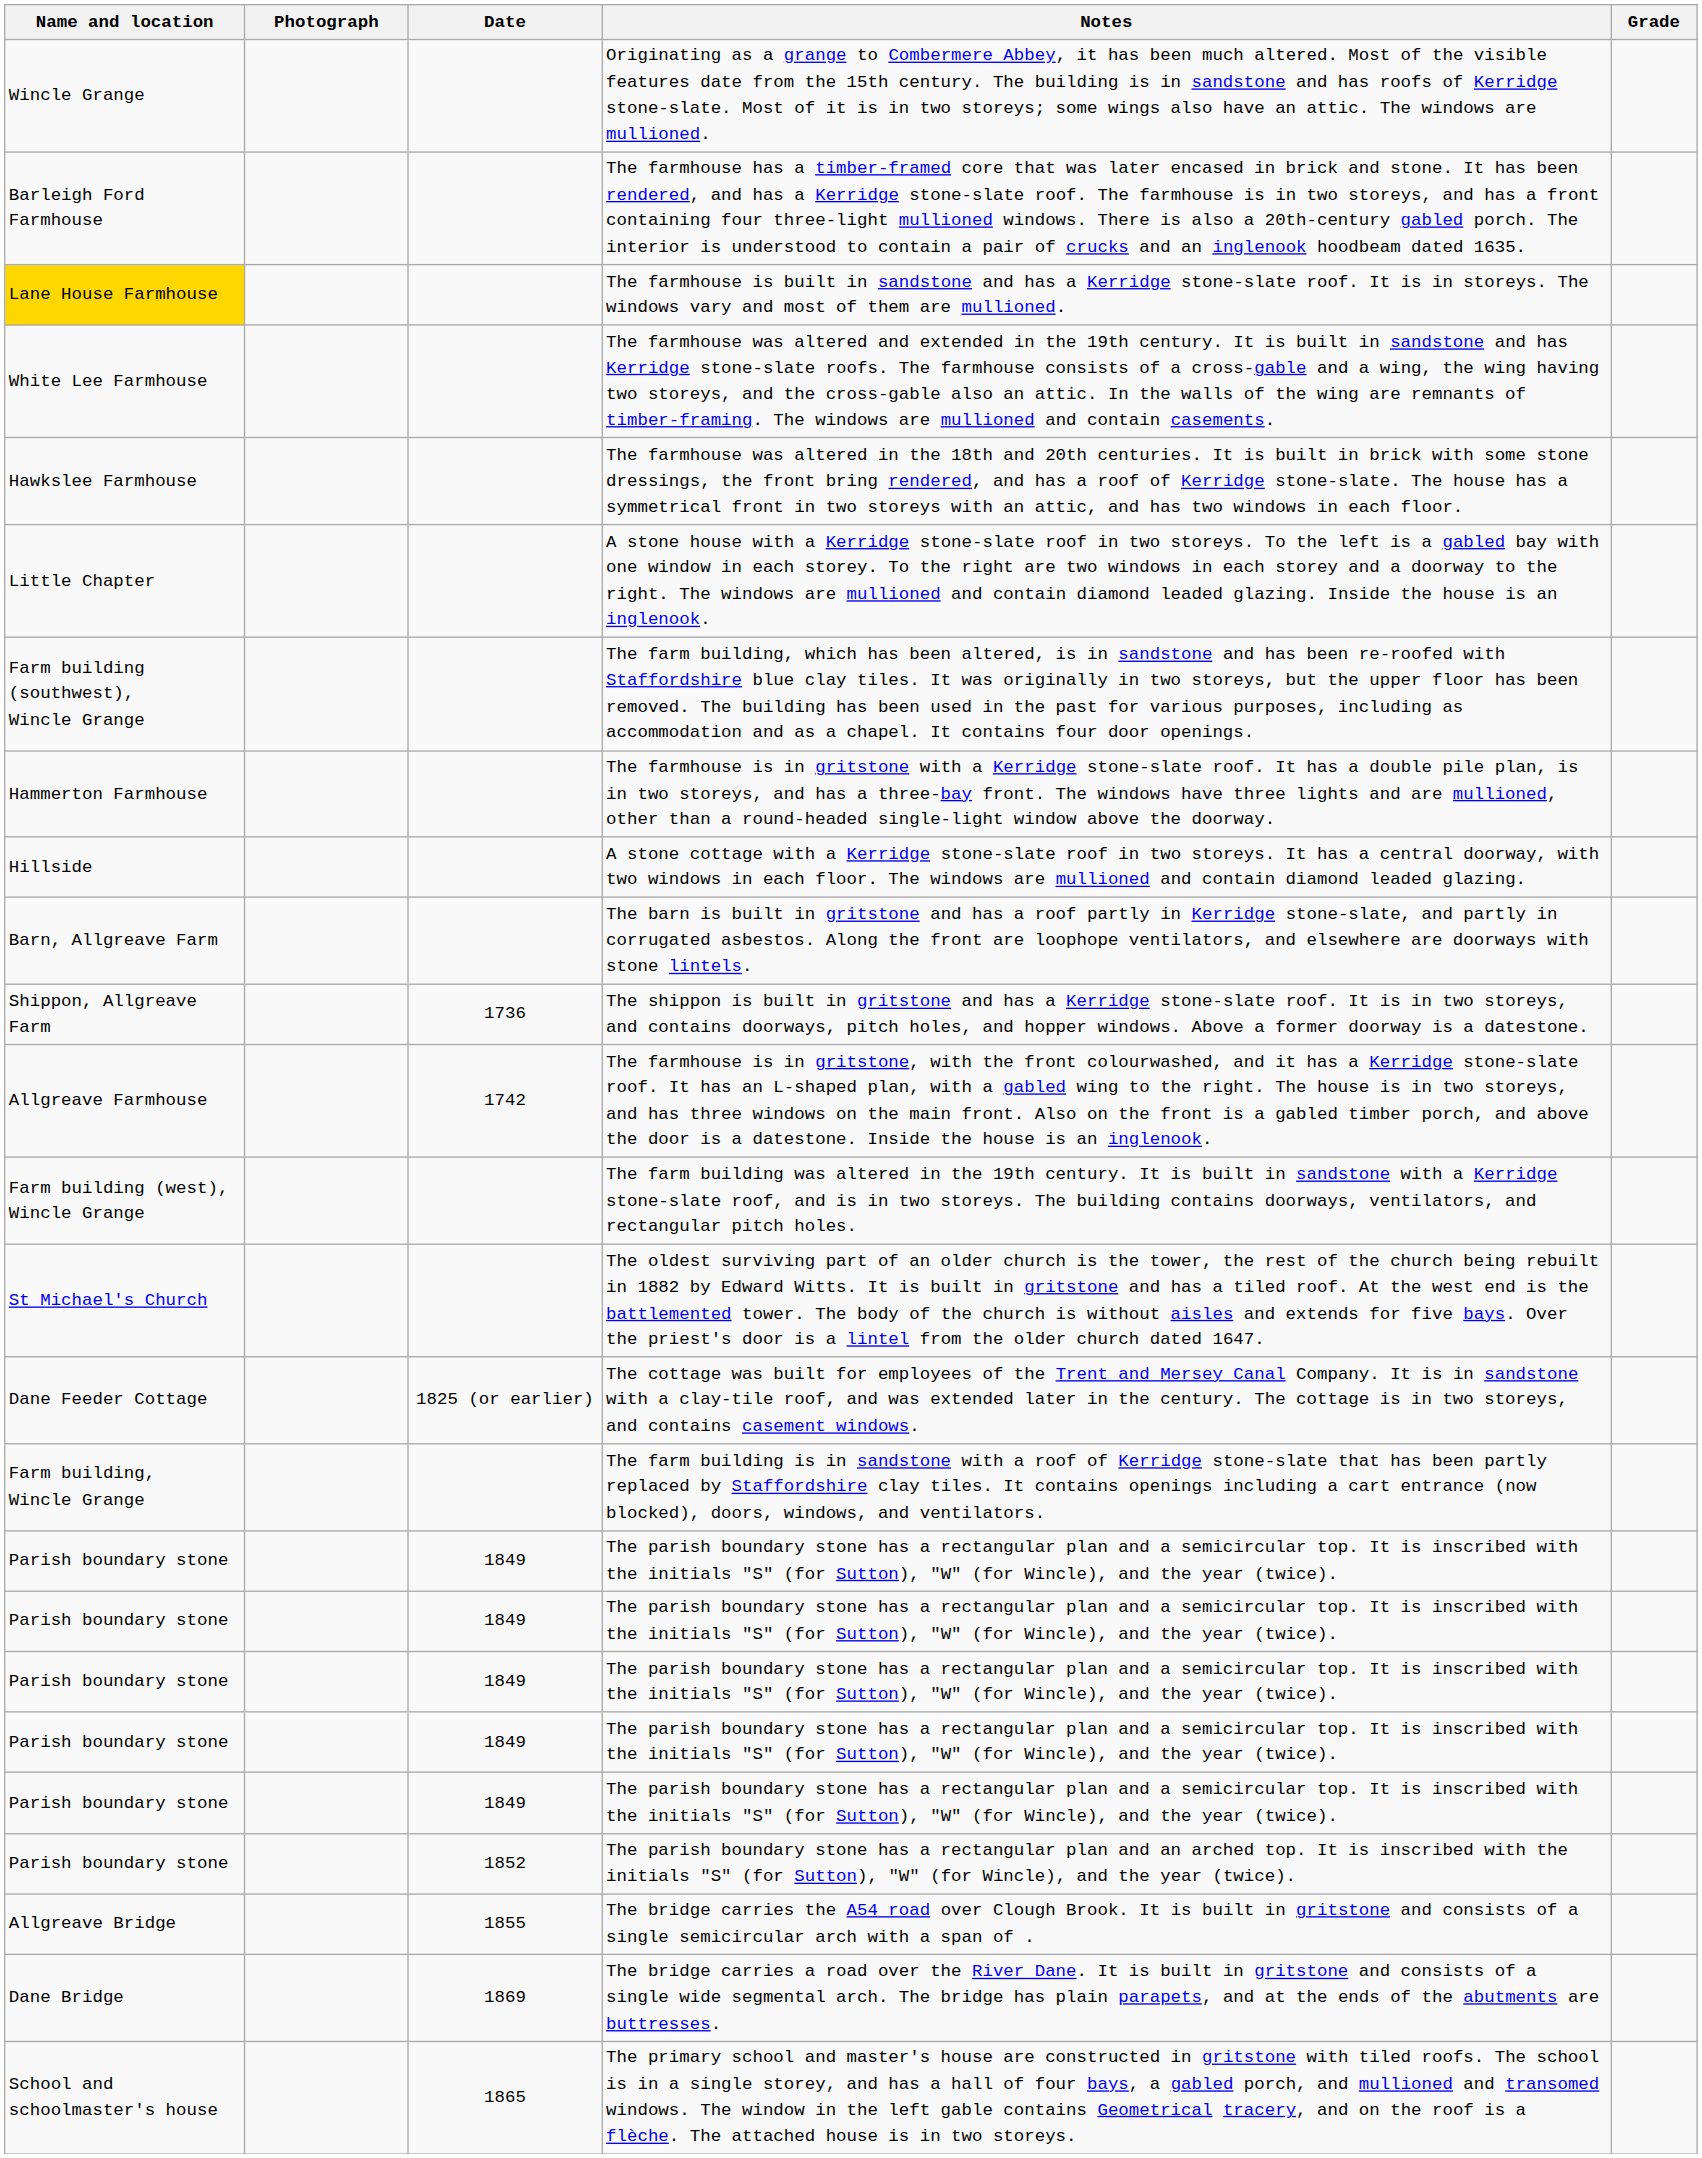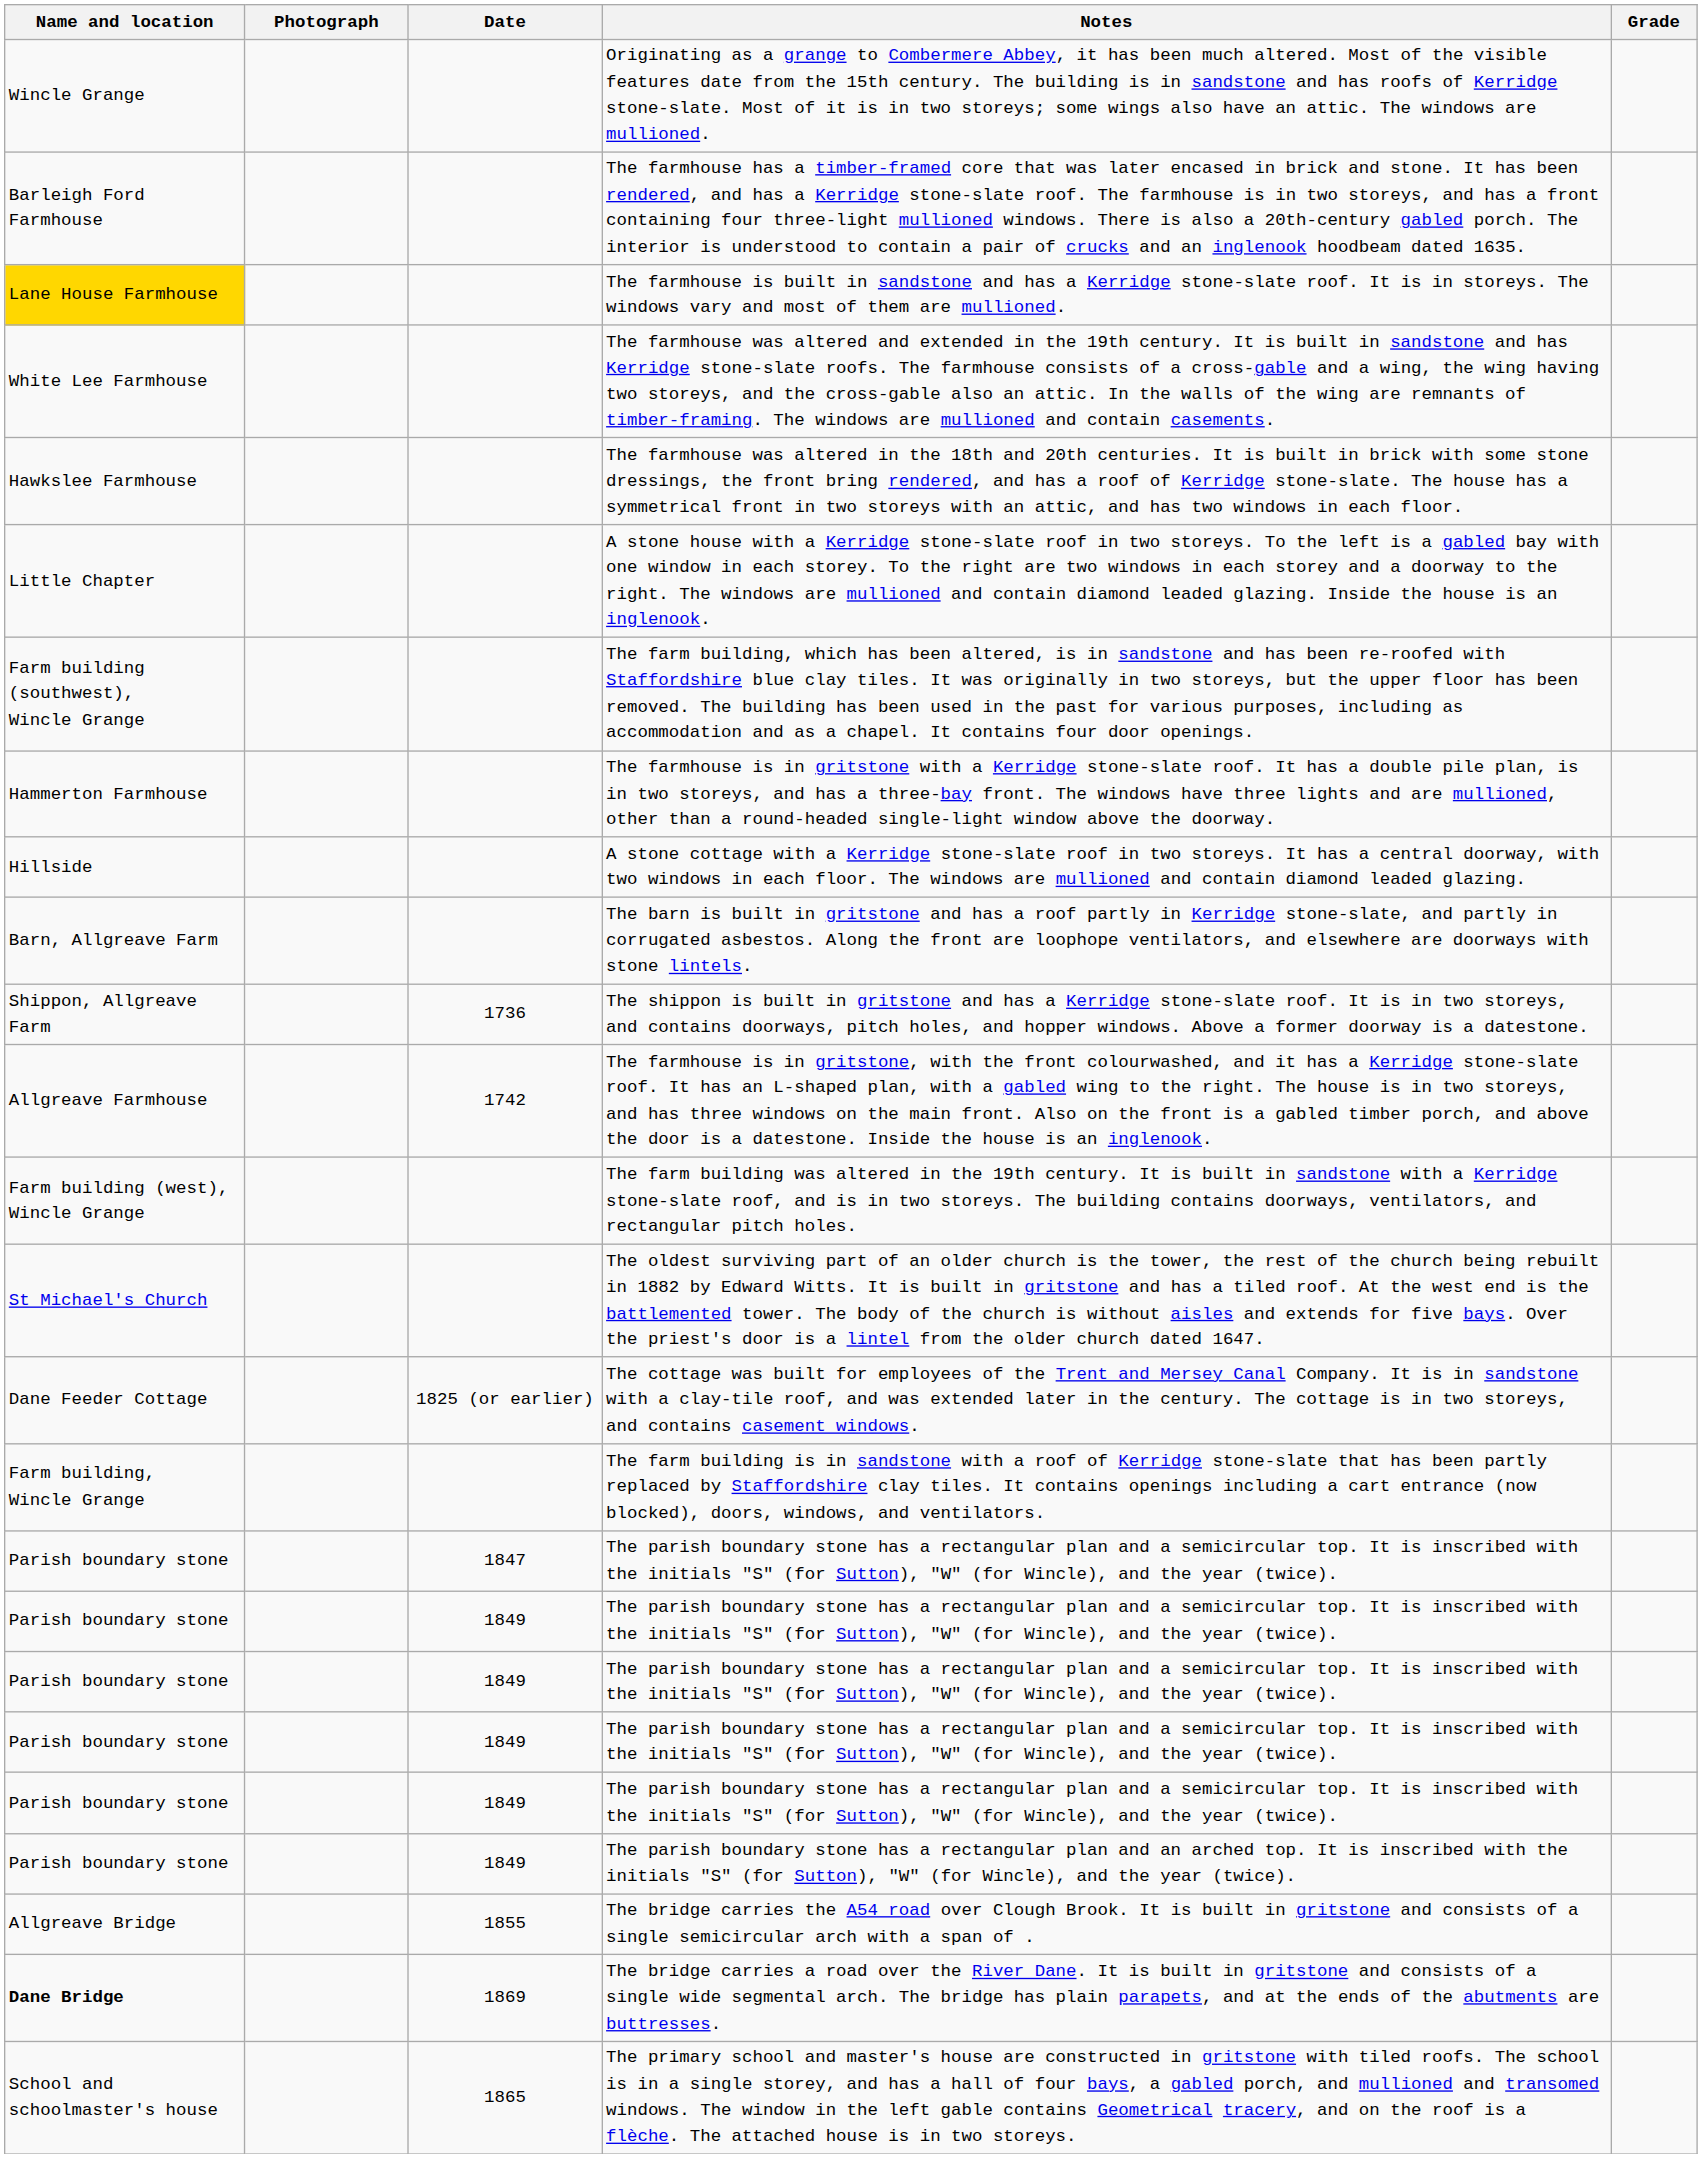row 18 | Date: 1849 -> 1847
row 23 | Date: 1852 -> 1849
row 25 | Name and location: normal -> bold
